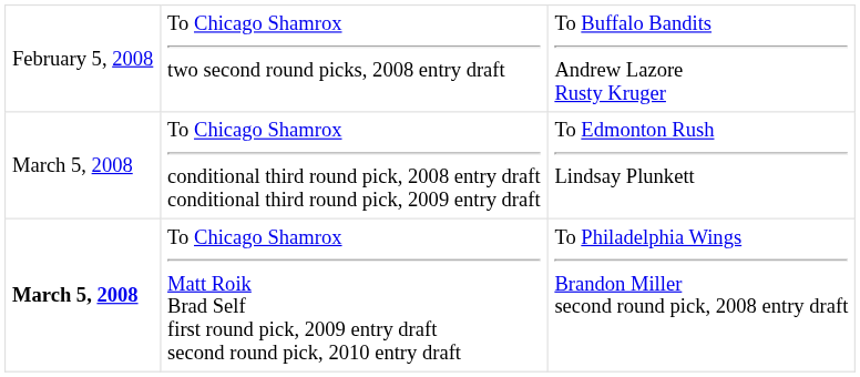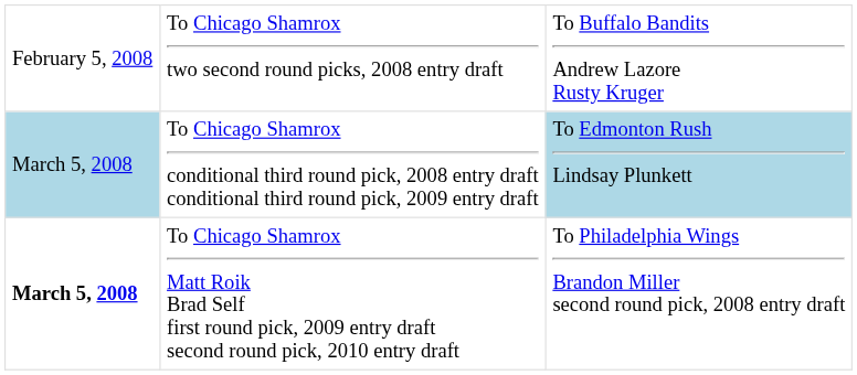row 2 | column 1: no background -> lightblue background
row 2 | column 3: no background -> lightblue background
